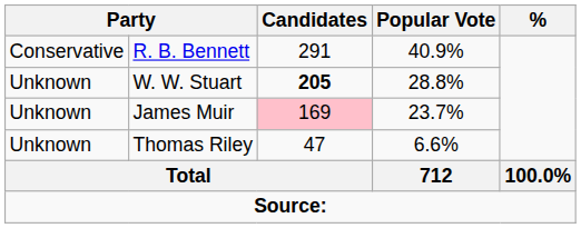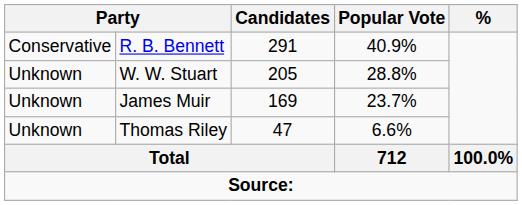W. W. Stuart | Candidates: bold -> normal
James Muir | Candidates: pink background -> no background
